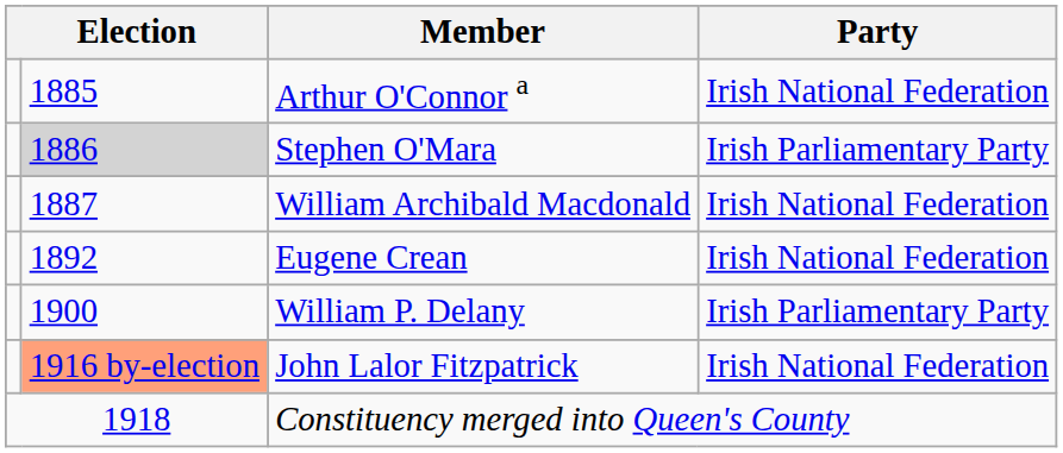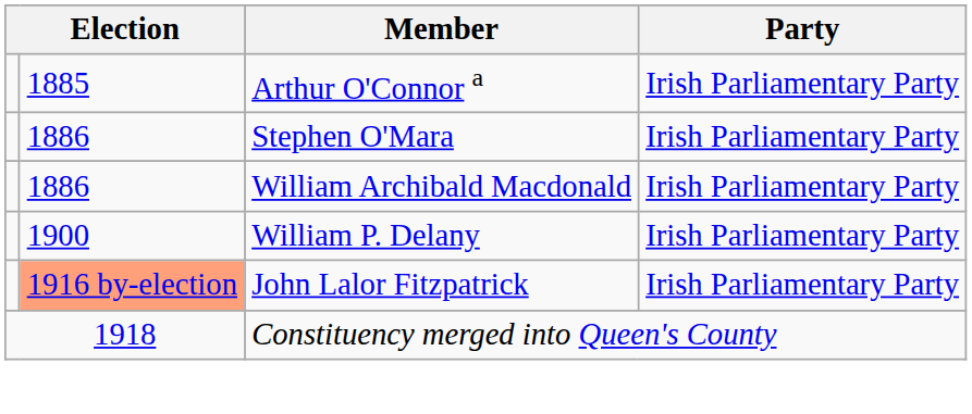Arthur O'Connor a | Party: Irish National Federation -> Irish Parliamentary Party
Stephen O'Mara | column 2: lightgrey background -> no background
William Archibald Macdonald | column 2: 1887 -> 1886
William Archibald Macdonald | Party: Irish National Federation -> Irish Parliamentary Party
- row: 1892 | Eugene Crean | Irish National Federation
John Lalor Fitzpatrick | Party: Irish National Federation -> Irish Parliamentary Party
